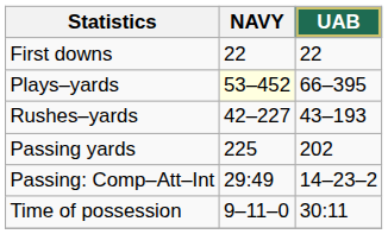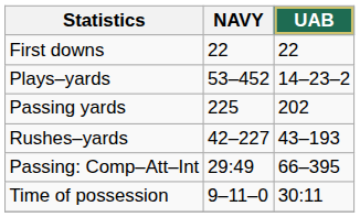Plays–yards | NAVY: lightyellow background -> no background
Plays–yards | UAB: 66–395 -> 14–23–2
rows swapped: Rushes–yards <-> Passing yards
Passing: Comp–Att–Int | UAB: 14–23–2 -> 66–395
